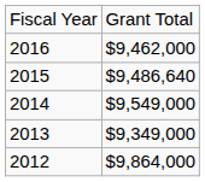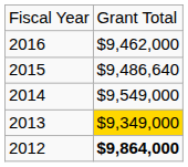2013 | column 2: no background -> gold background
2012 | column 2: normal -> bold
